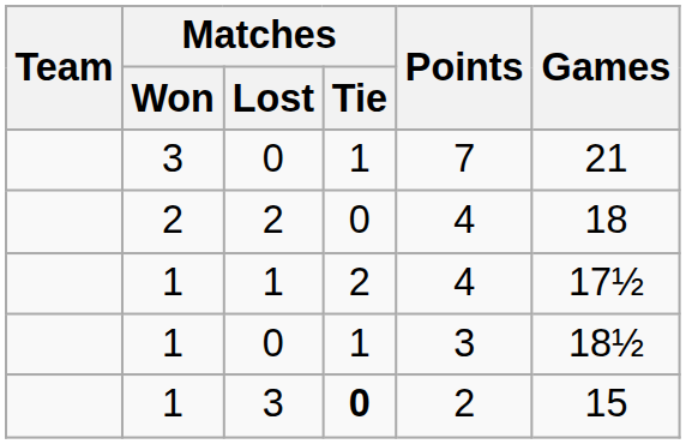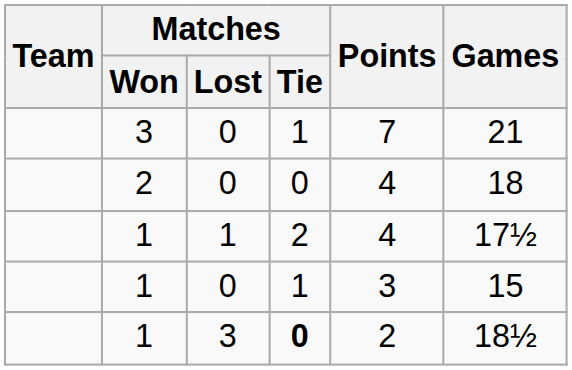row 4 | Matches / Lost: 2 -> 0
row 6 | Games: 18½ -> 15
row 7 | Games: 15 -> 18½
